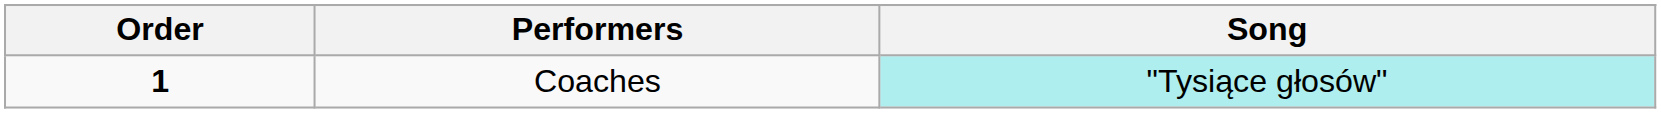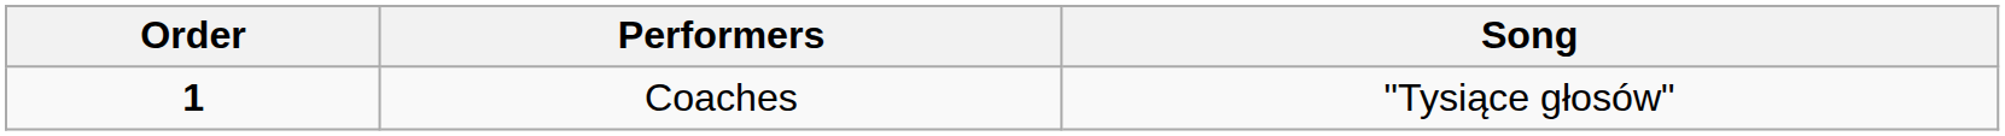Coaches | Song: paleturquoise background -> no background
